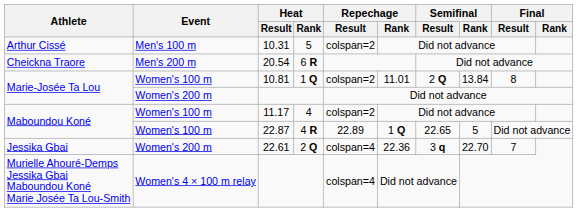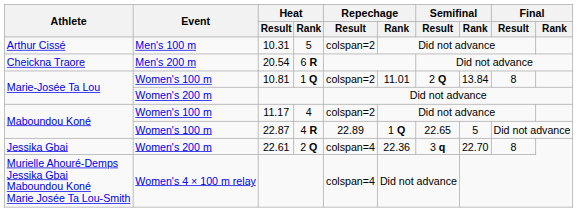22.61 | Final / Result: 7 -> 8
